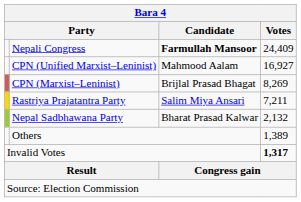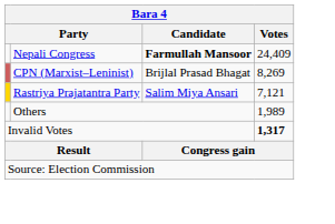- row: CPN (Unified Marxist–Leninist) | Mahmood Aalam | 16,927
Rastriya Prajatantra Party | Votes: 7,211 -> 7,121
- row: Nepal Sadbhawana Party | Bharat Prasad Kalwar | 2,132
Others | Votes: 1,389 -> 1,989
